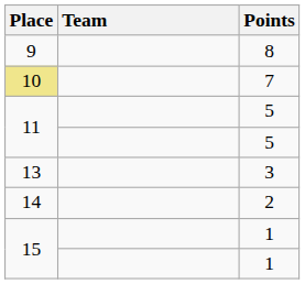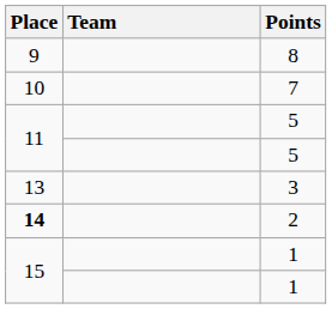10 | Place: khaki background -> no background
14 | Place: normal -> bold
